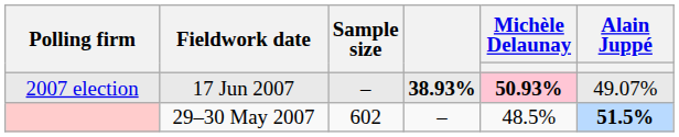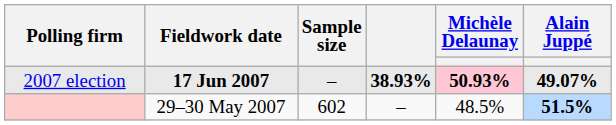2007 election | Fieldwork date: normal -> bold
2007 election | Alain Juppé: normal -> bold
